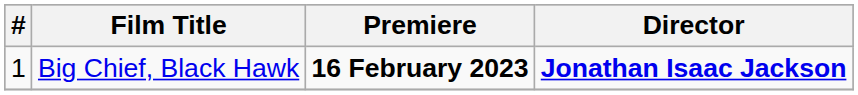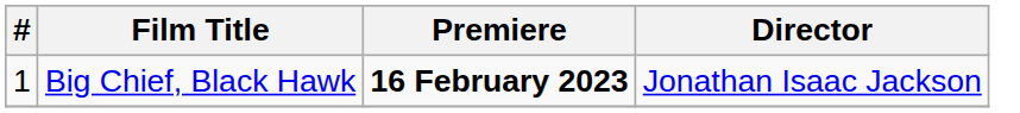Big Chief, Black Hawk | Director: bold -> normal
